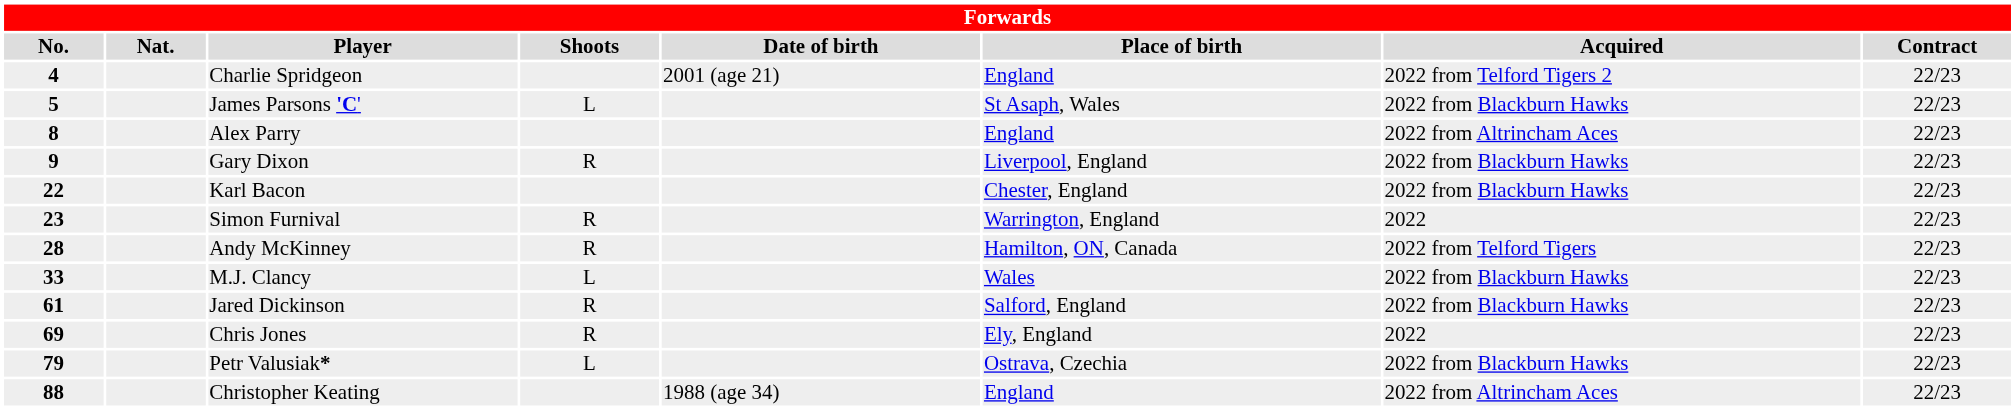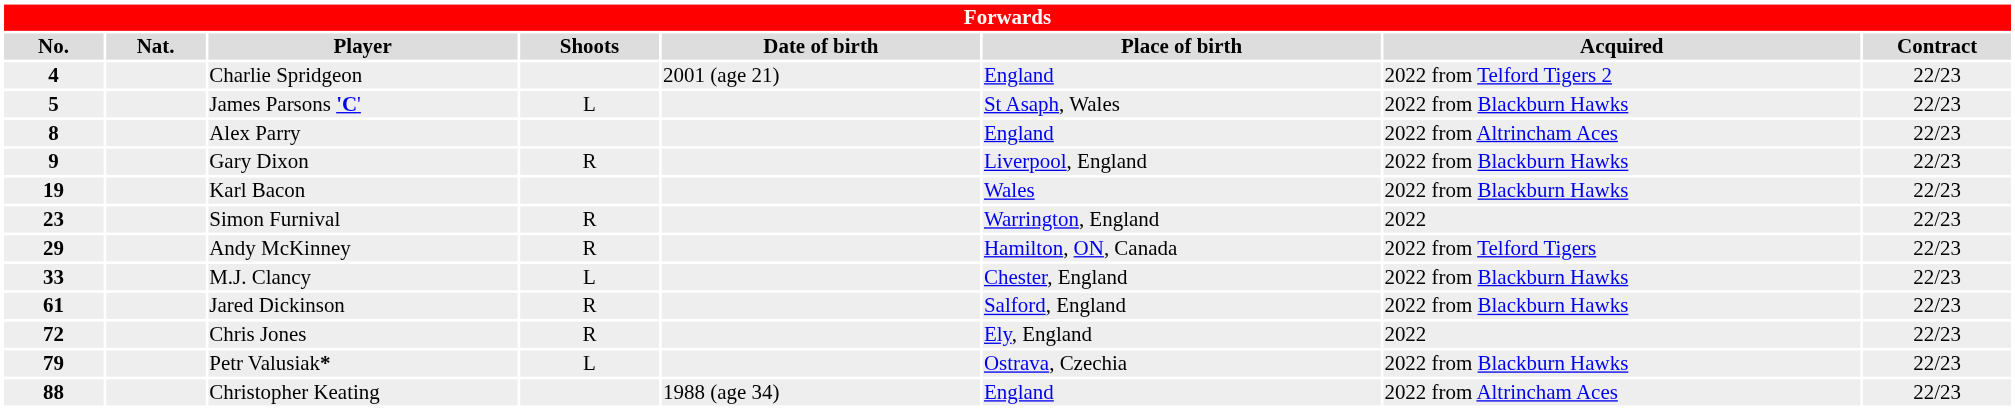Karl Bacon | No.: 22 -> 19
Karl Bacon | Place of birth: Chester, England -> Wales
Andy McKinney | No.: 28 -> 29
M.J. Clancy | Place of birth: Wales -> Chester, England
Chris Jones | No.: 69 -> 72
